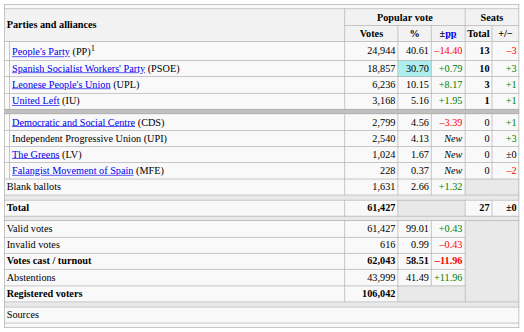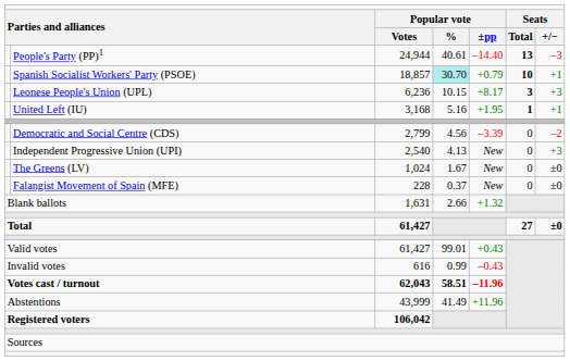Spanish Socialist Workers' Party (PSOE) | column 7: +3 -> +1
Leonese People's Union (UPL) | column 7: +1 -> +3
Democratic and Social Centre (CDS) | column 7: +1 -> –2
Falangist Movement of Spain (MFE) | column 7: –2 -> ±0
